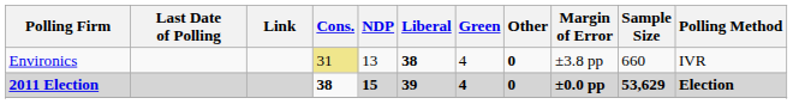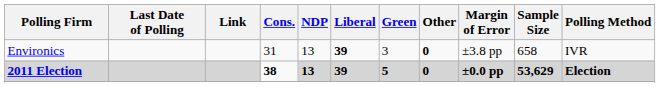Environics | Cons.: khaki background -> no background
Environics | Liberal: 38 -> 39
Environics | Green: 4 -> 3
Environics | Sample Size: 660 -> 658
2011 Election | NDP: 15 -> 13
2011 Election | Green: 4 -> 5
